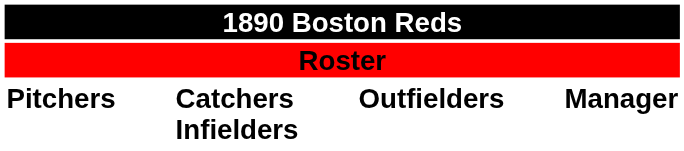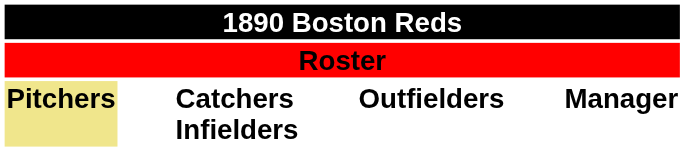Pitchers | column 1: no background -> khaki background
